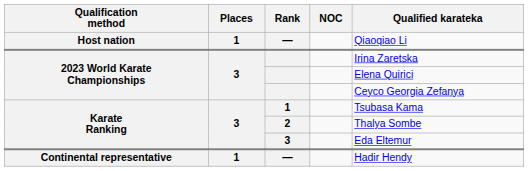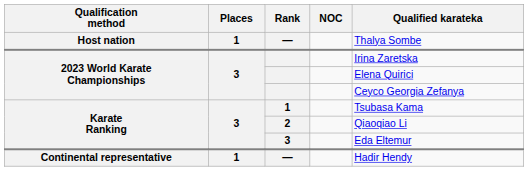Host nation / — | Qualified karateka: Qiaoqiao Li -> Thalya Sombe
2 | Qualified karateka: Thalya Sombe -> Qiaoqiao Li
